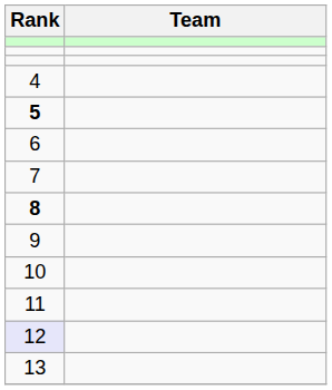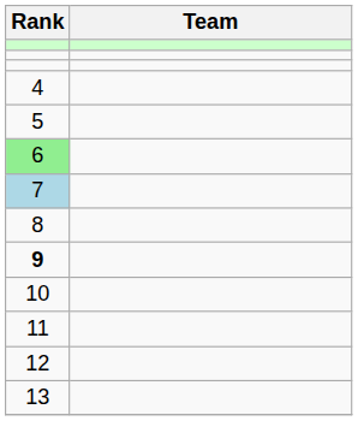row 6 | Rank: bold -> normal
row 7 | Rank: no background -> lightgreen background
row 8 | Rank: no background -> lightblue background
row 9 | Rank: bold -> normal
row 10 | Rank: normal -> bold
row 13 | Rank: lavender background -> no background
